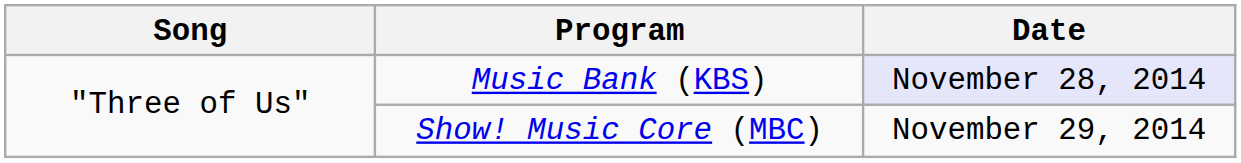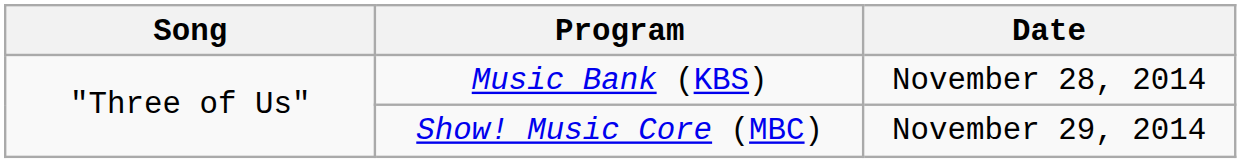Music Bank (KBS) | Date: lavender background -> no background
